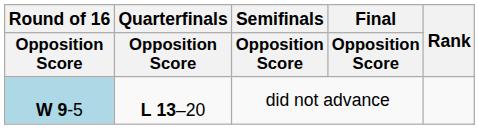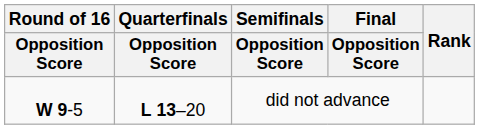did not advance | Round of 16 / Opposition Score: lightblue background -> no background
